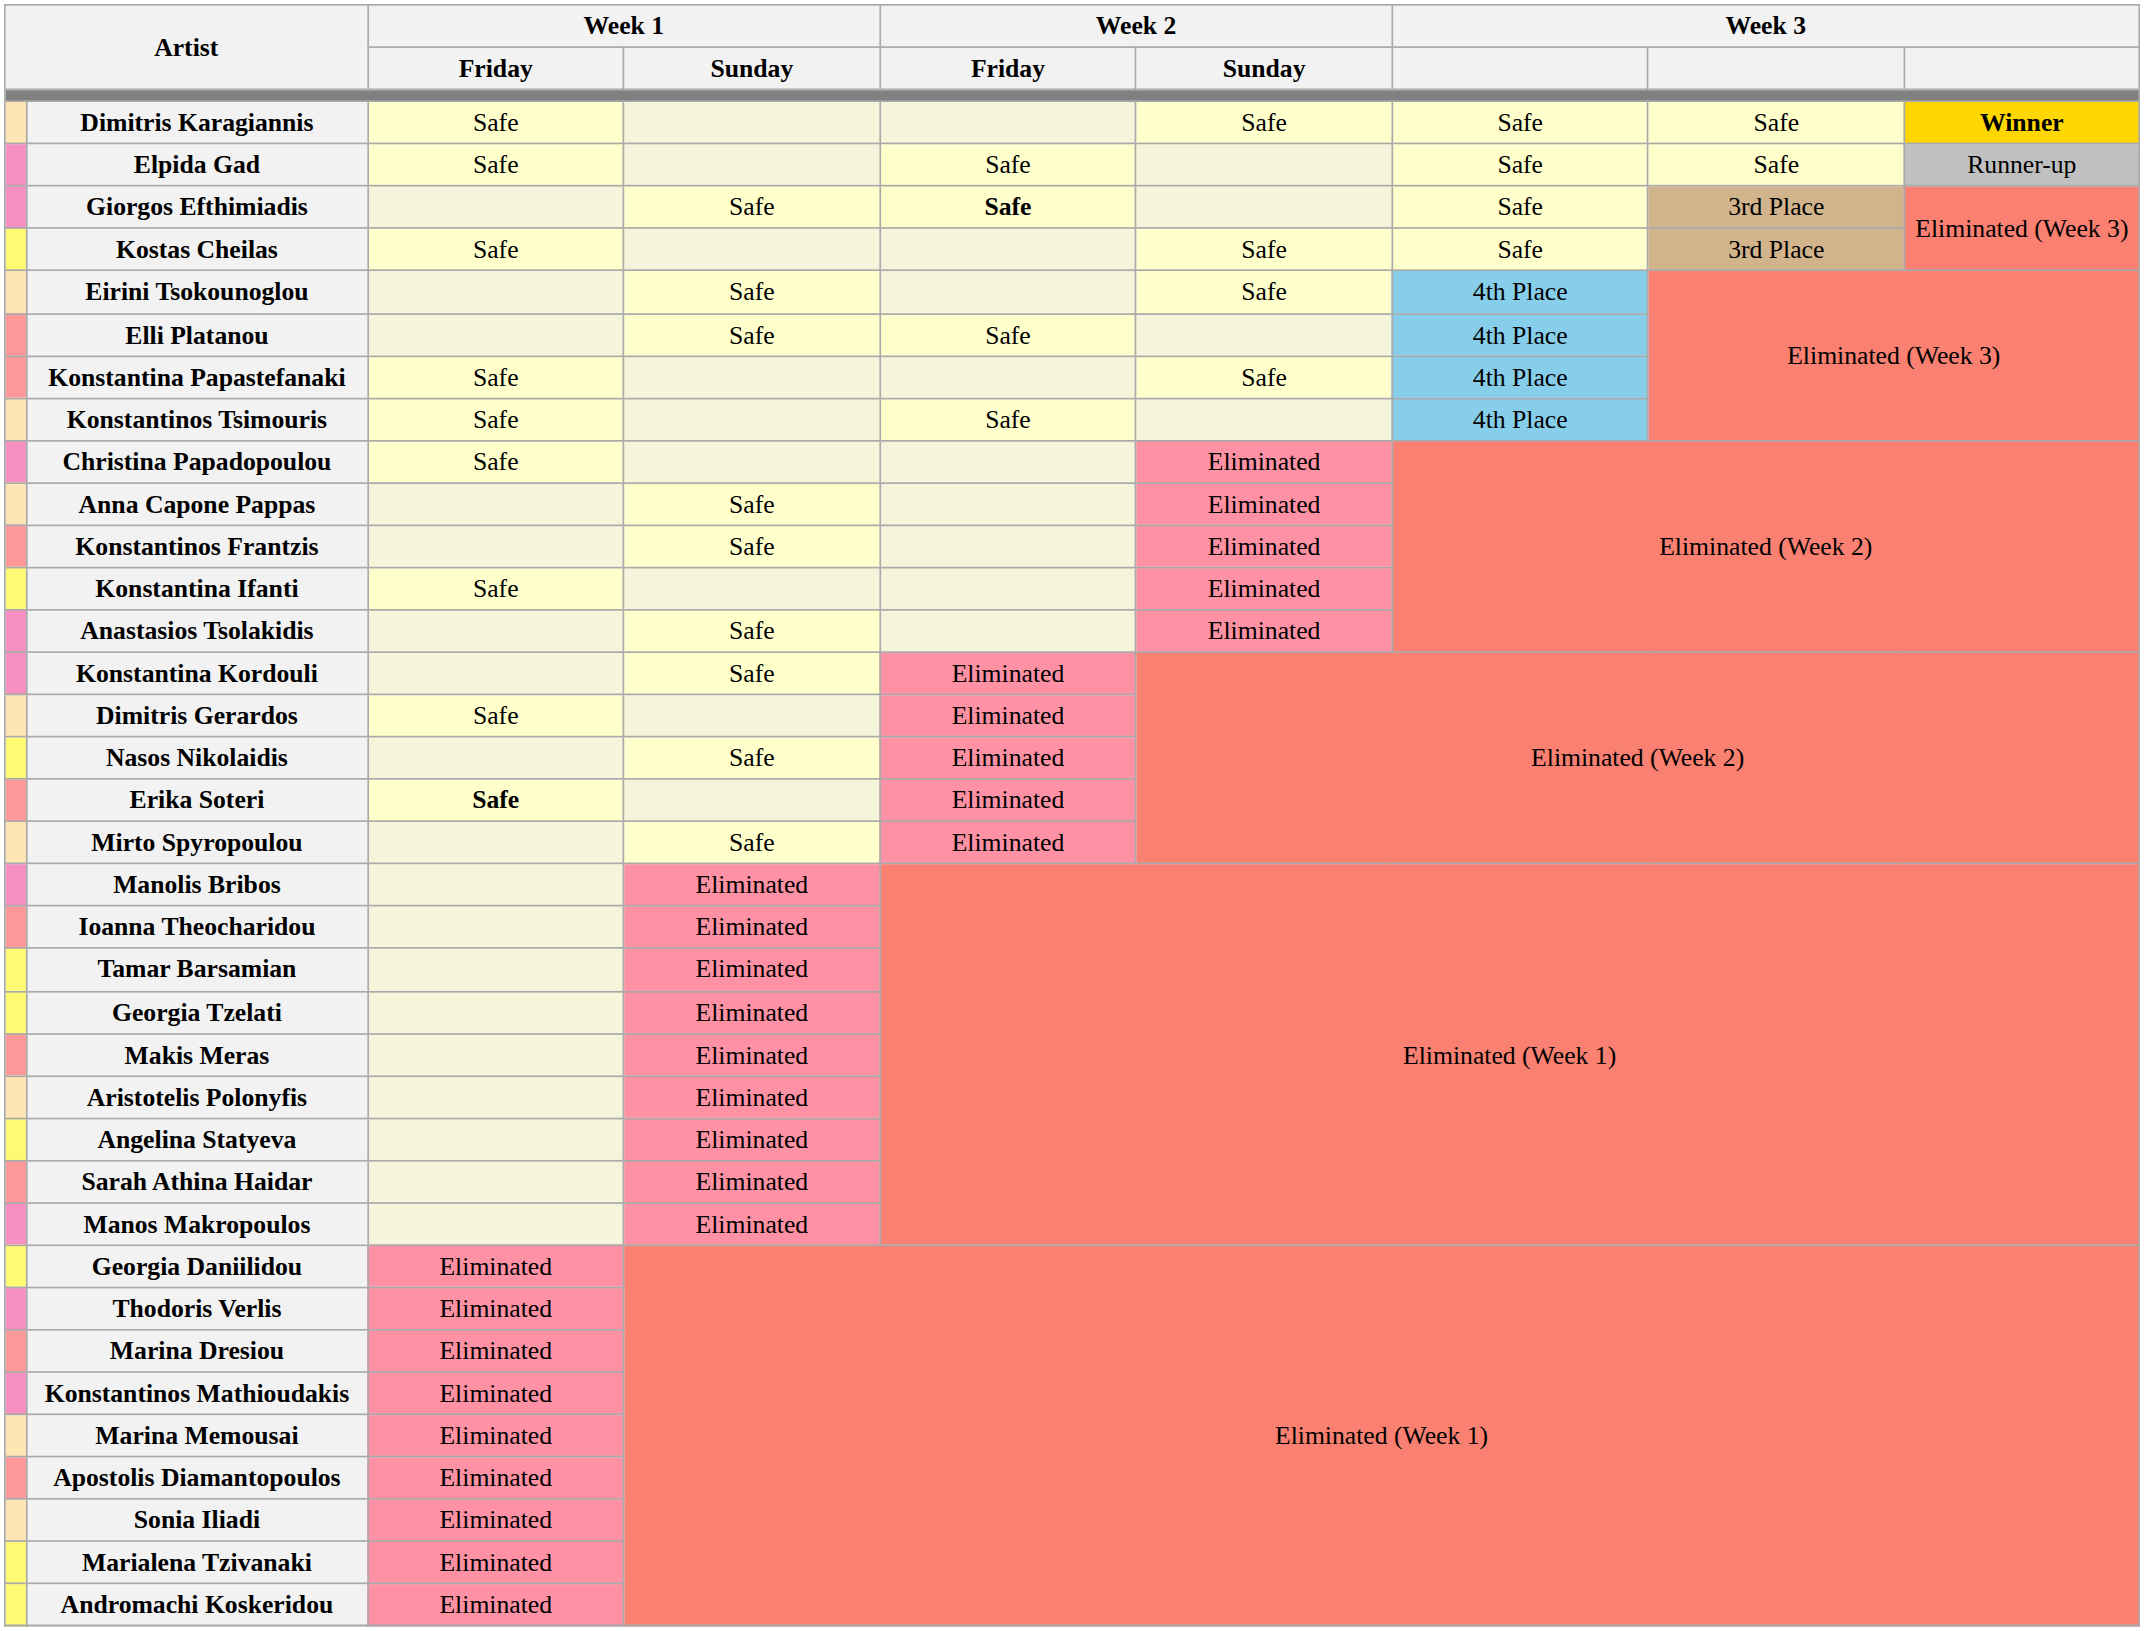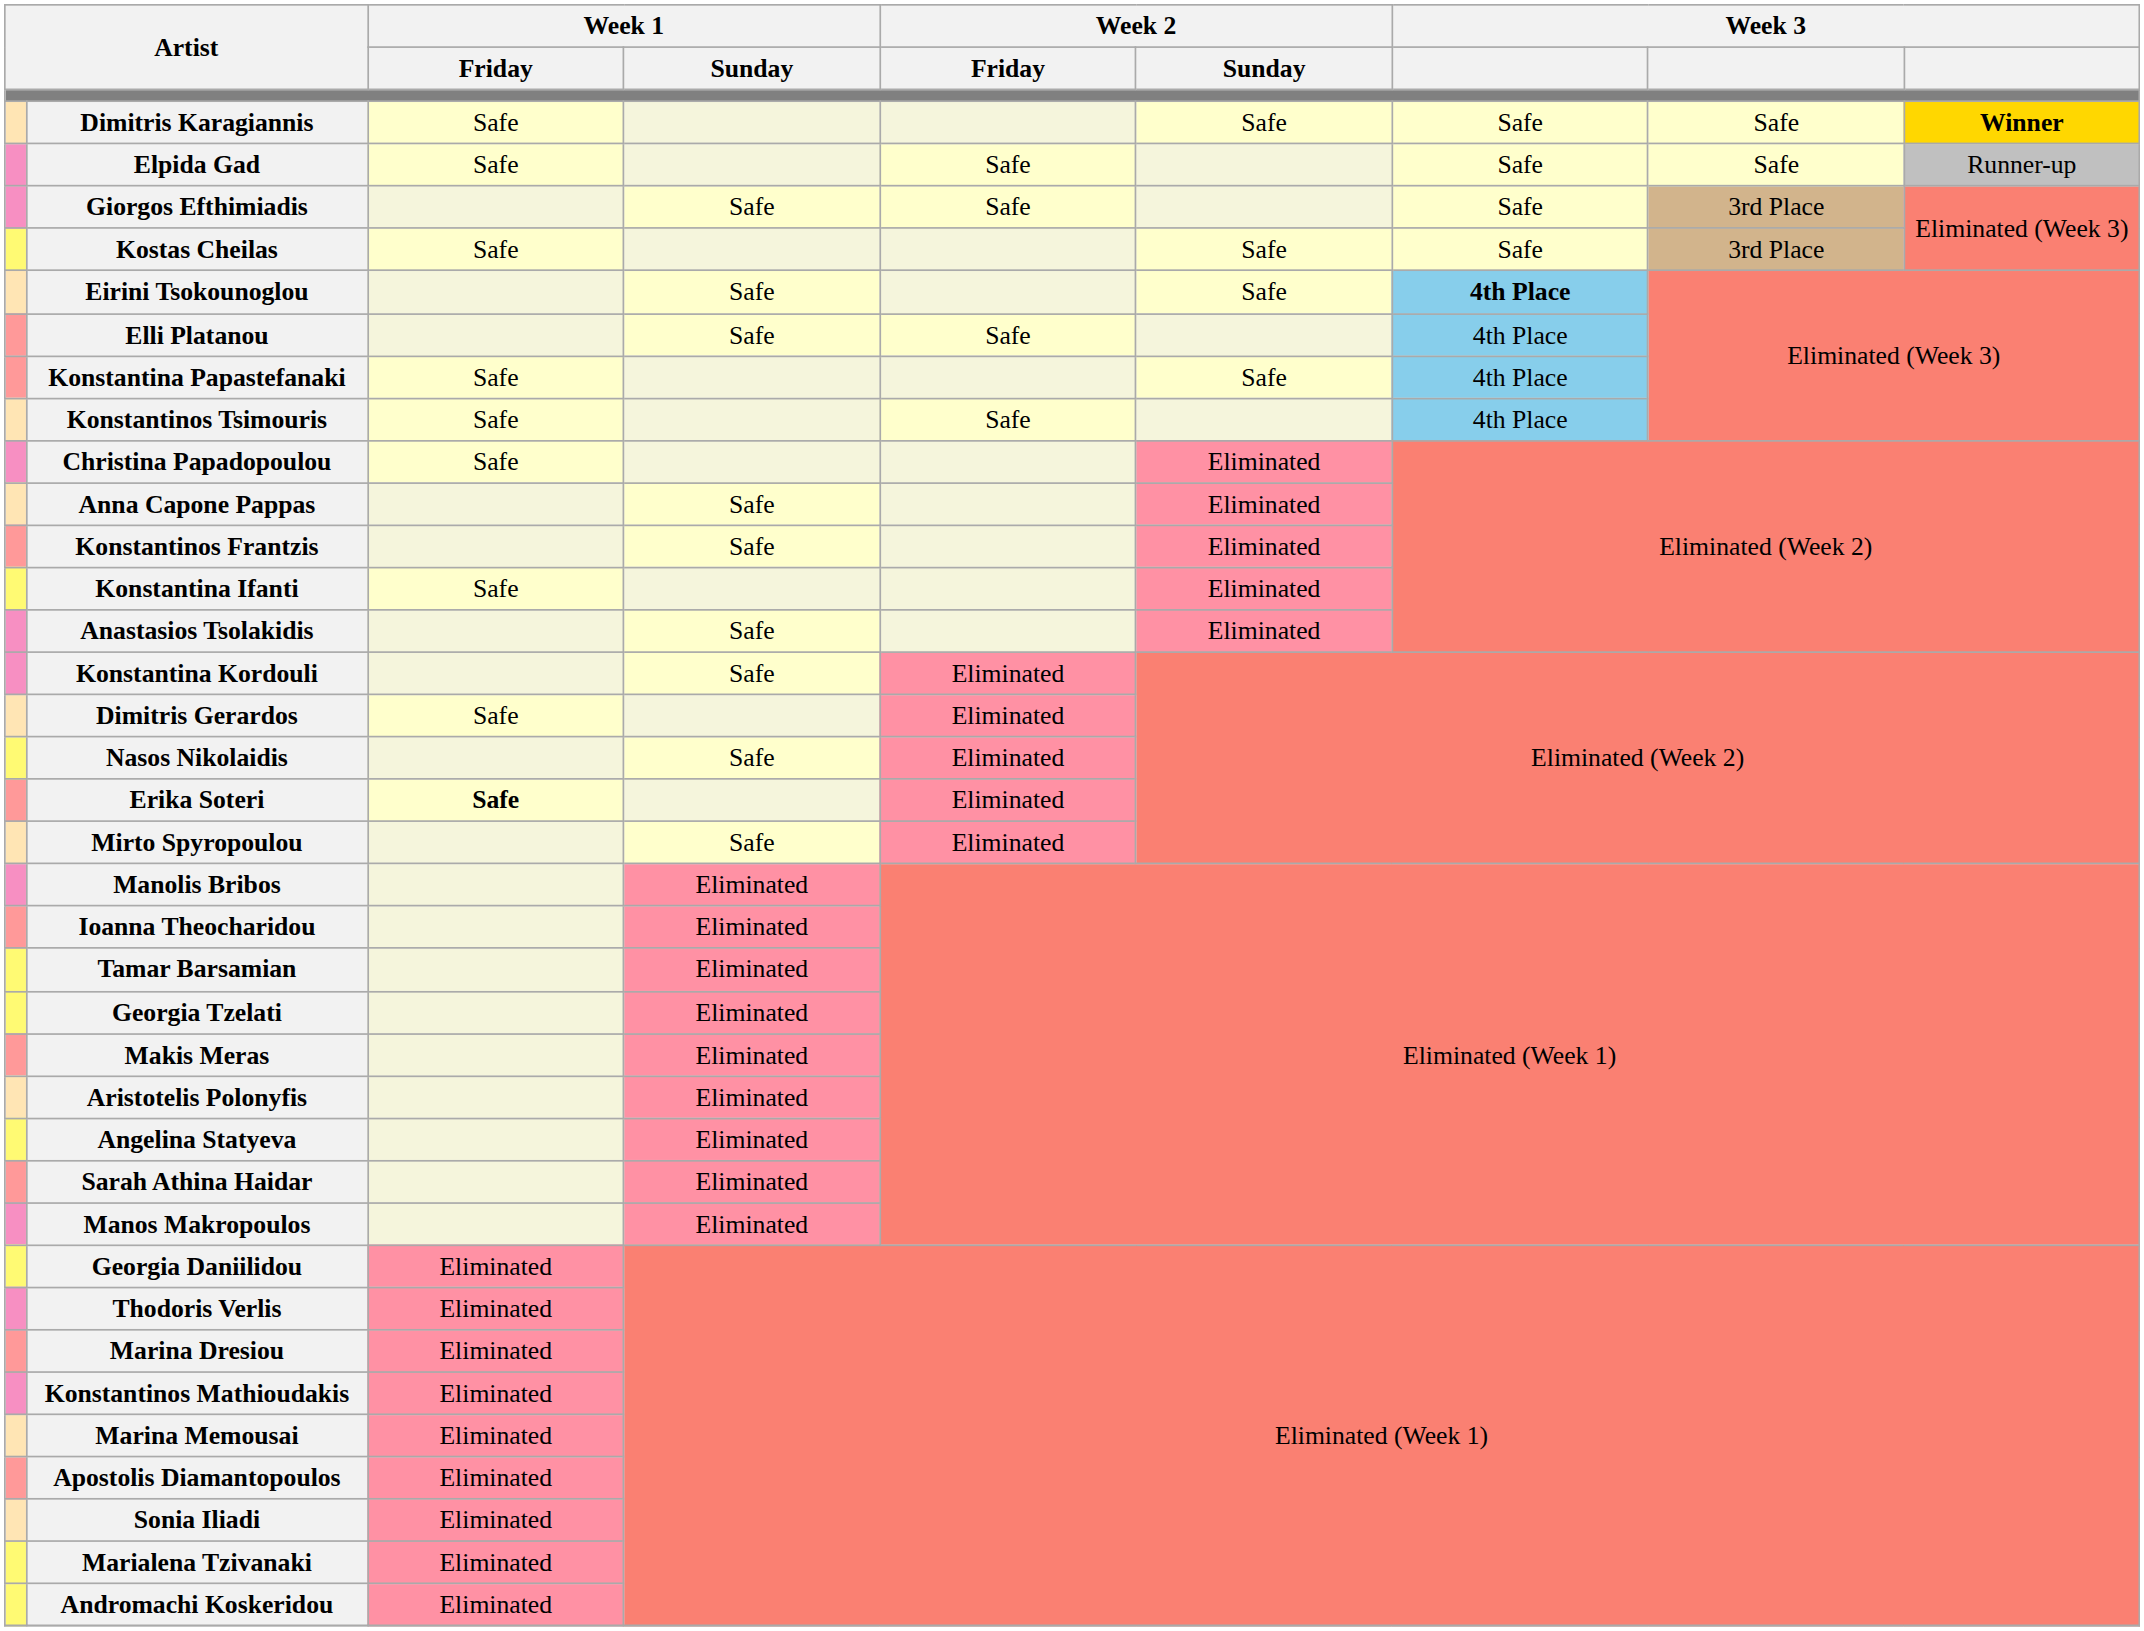Giorgos Efthimiadis | Week 2 / Friday: bold -> normal
Eirini Tsokounoglou | column 7: normal -> bold
